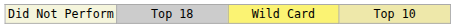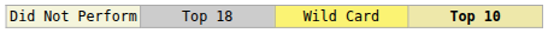Did Not Perform | column 4: normal -> bold
